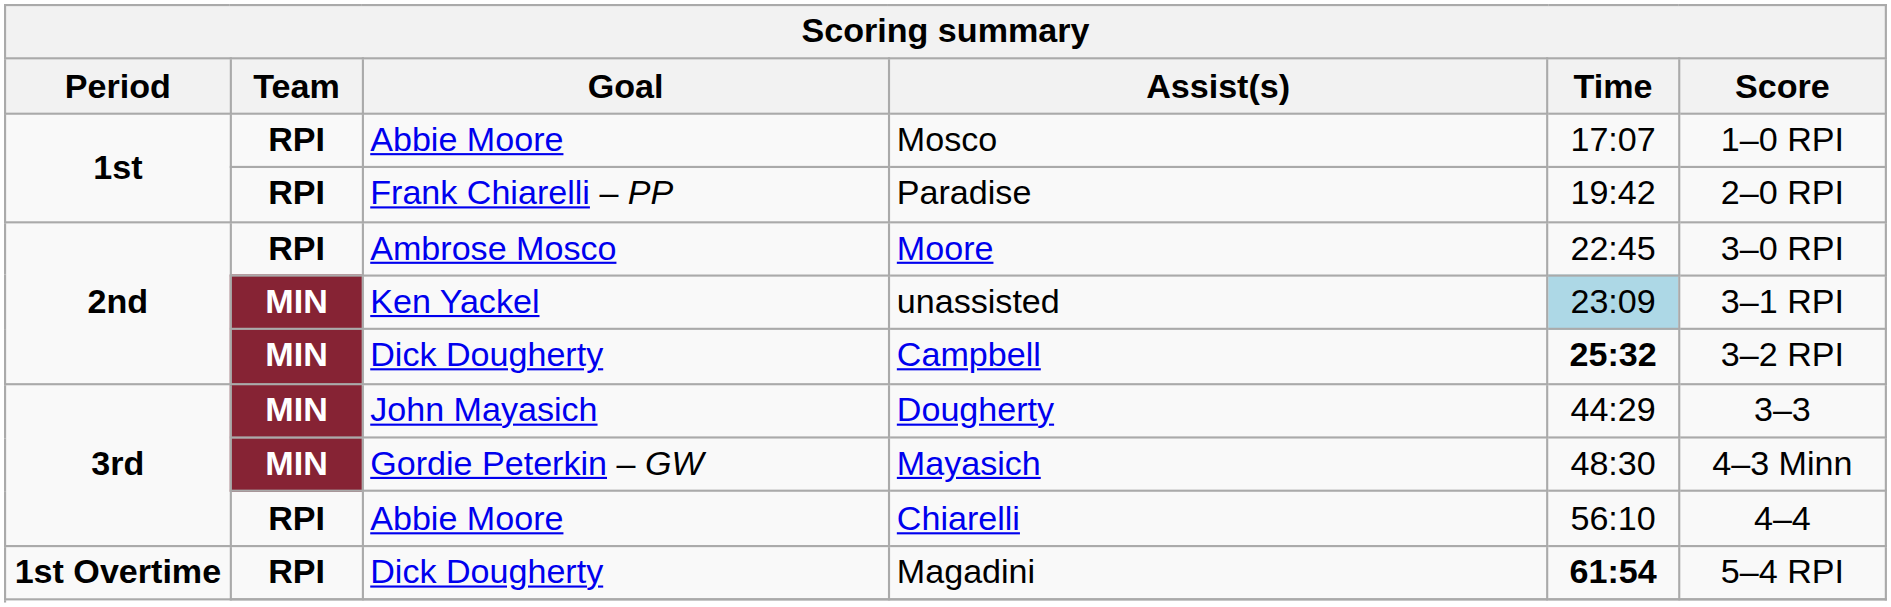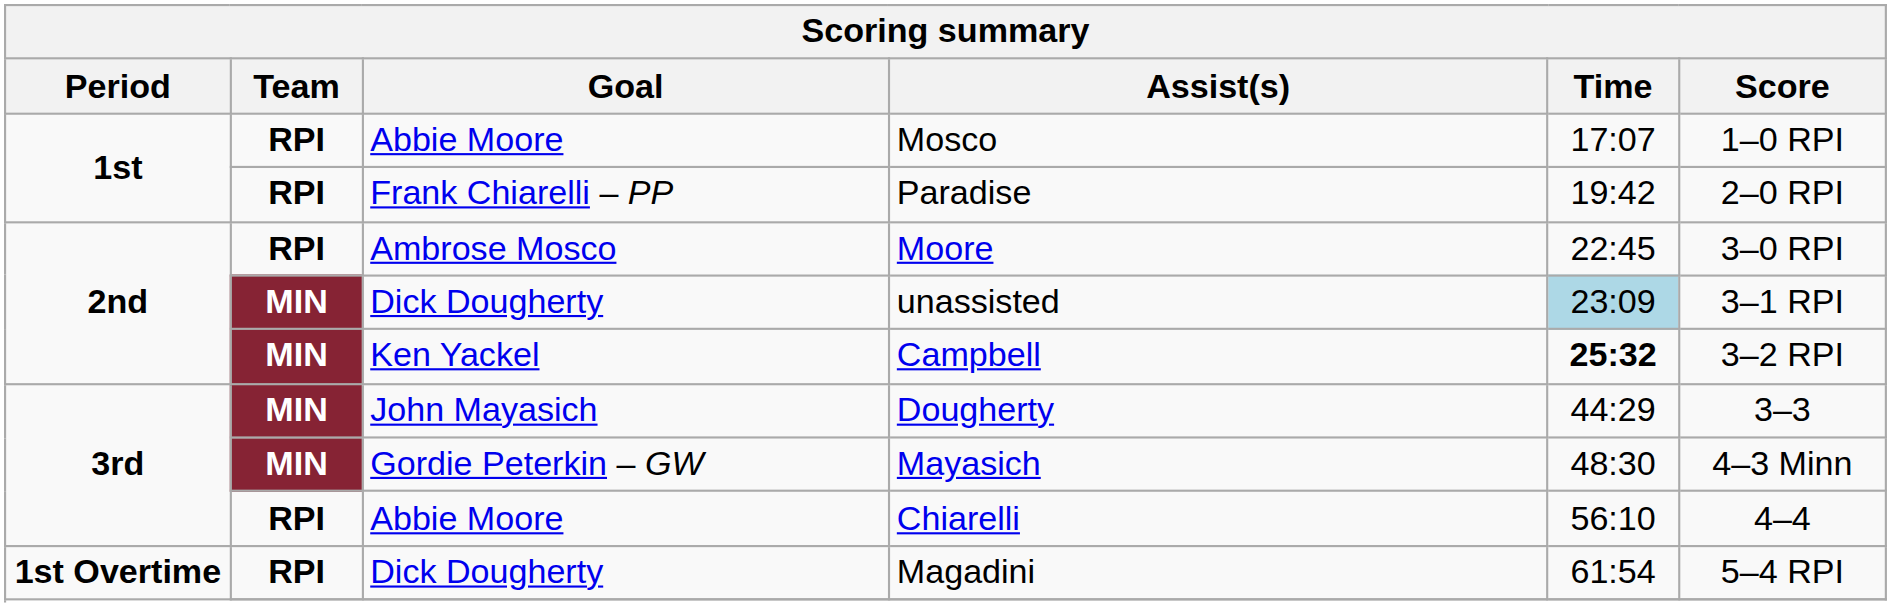unassisted | Goal: Ken Yackel -> Dick Dougherty
Campbell | Goal: Dick Dougherty -> Ken Yackel
Magadini | Time: bold -> normal
